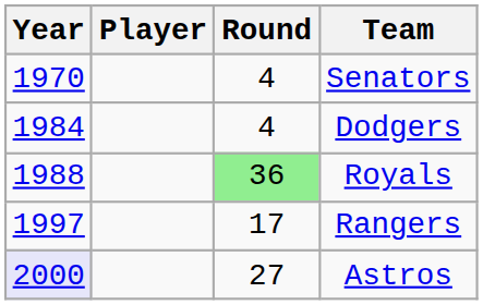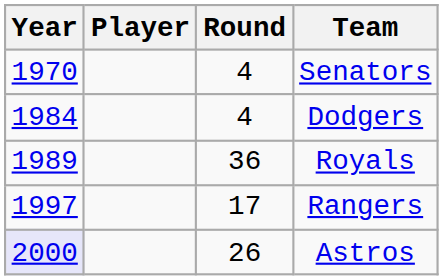Royals | Year: 1988 -> 1989
Royals | Round: lightgreen background -> no background
Astros | Round: 27 -> 26
